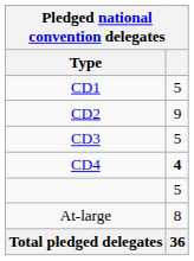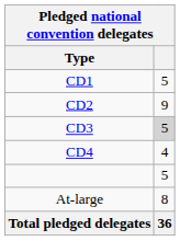CD3 | column 2: no background -> lightgrey background
CD4 | column 2: bold -> normal
